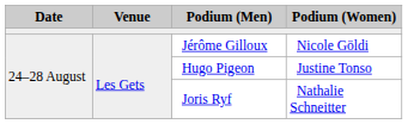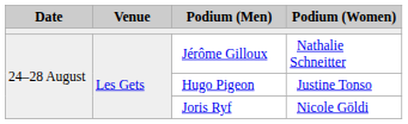Jérôme Gilloux | Podium (Women): Nicole Göldi -> Nathalie Schneitter
Joris Ryf | Podium (Women): Nathalie Schneitter -> Nicole Göldi
